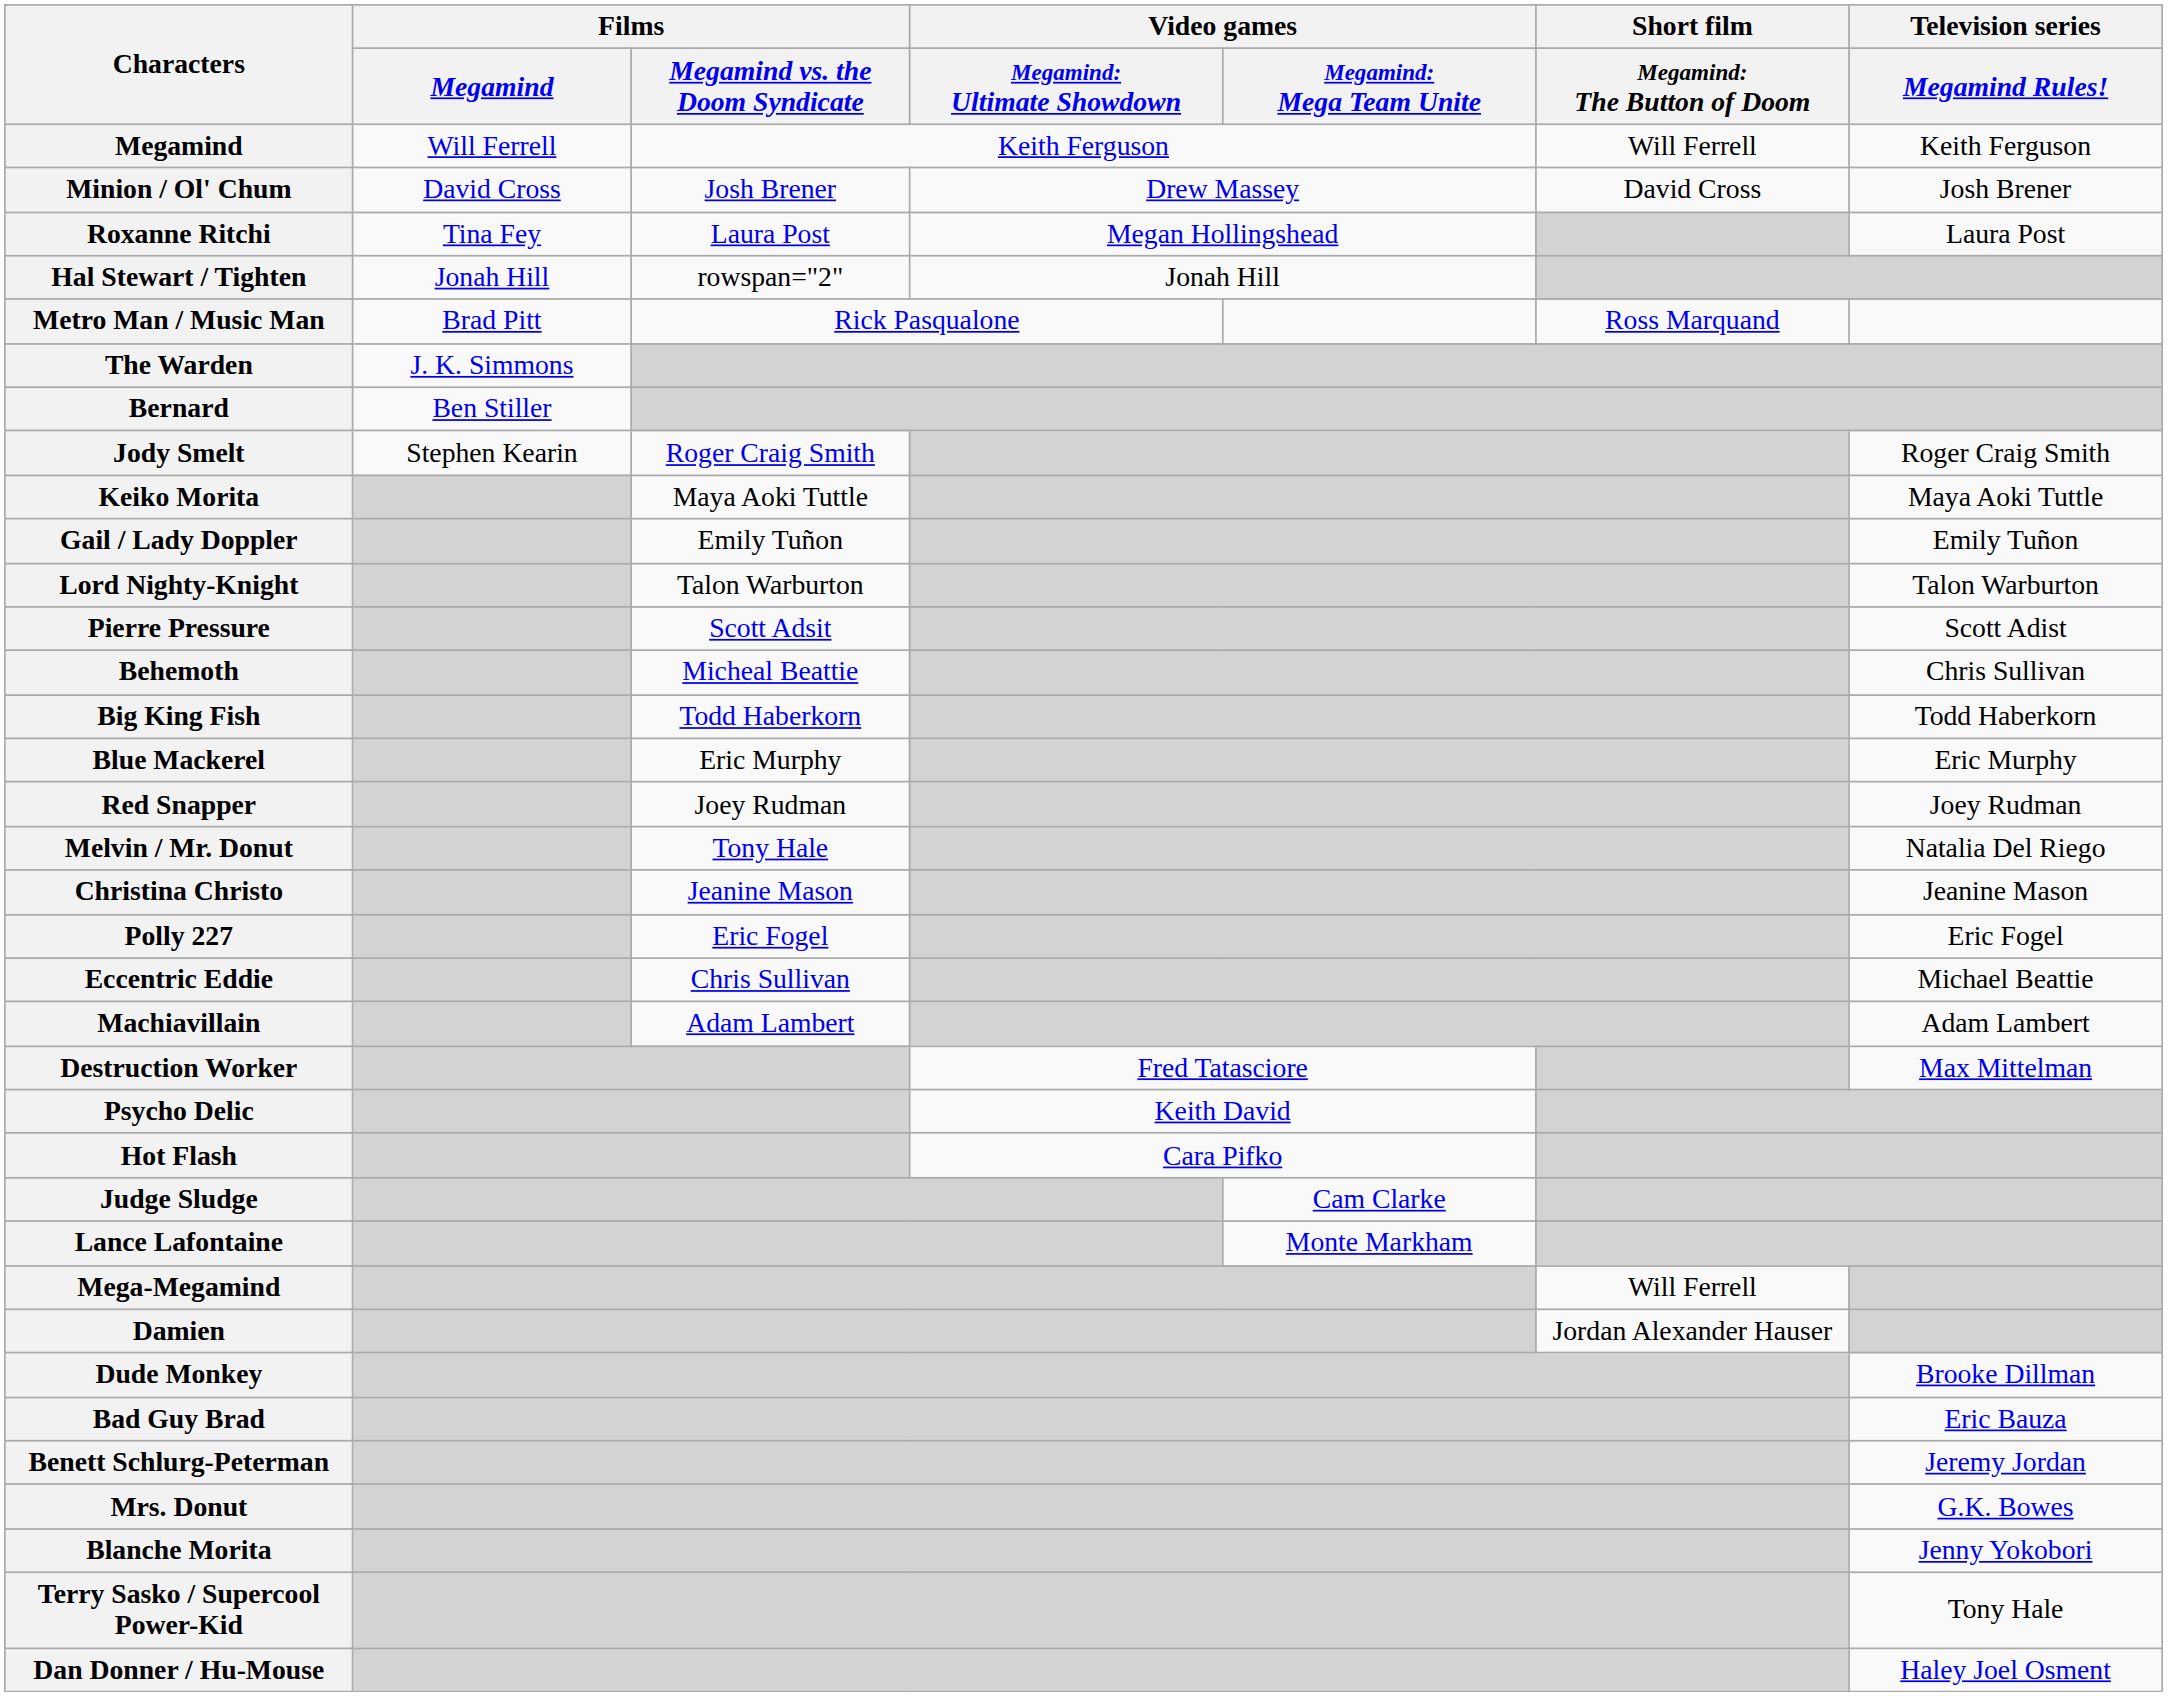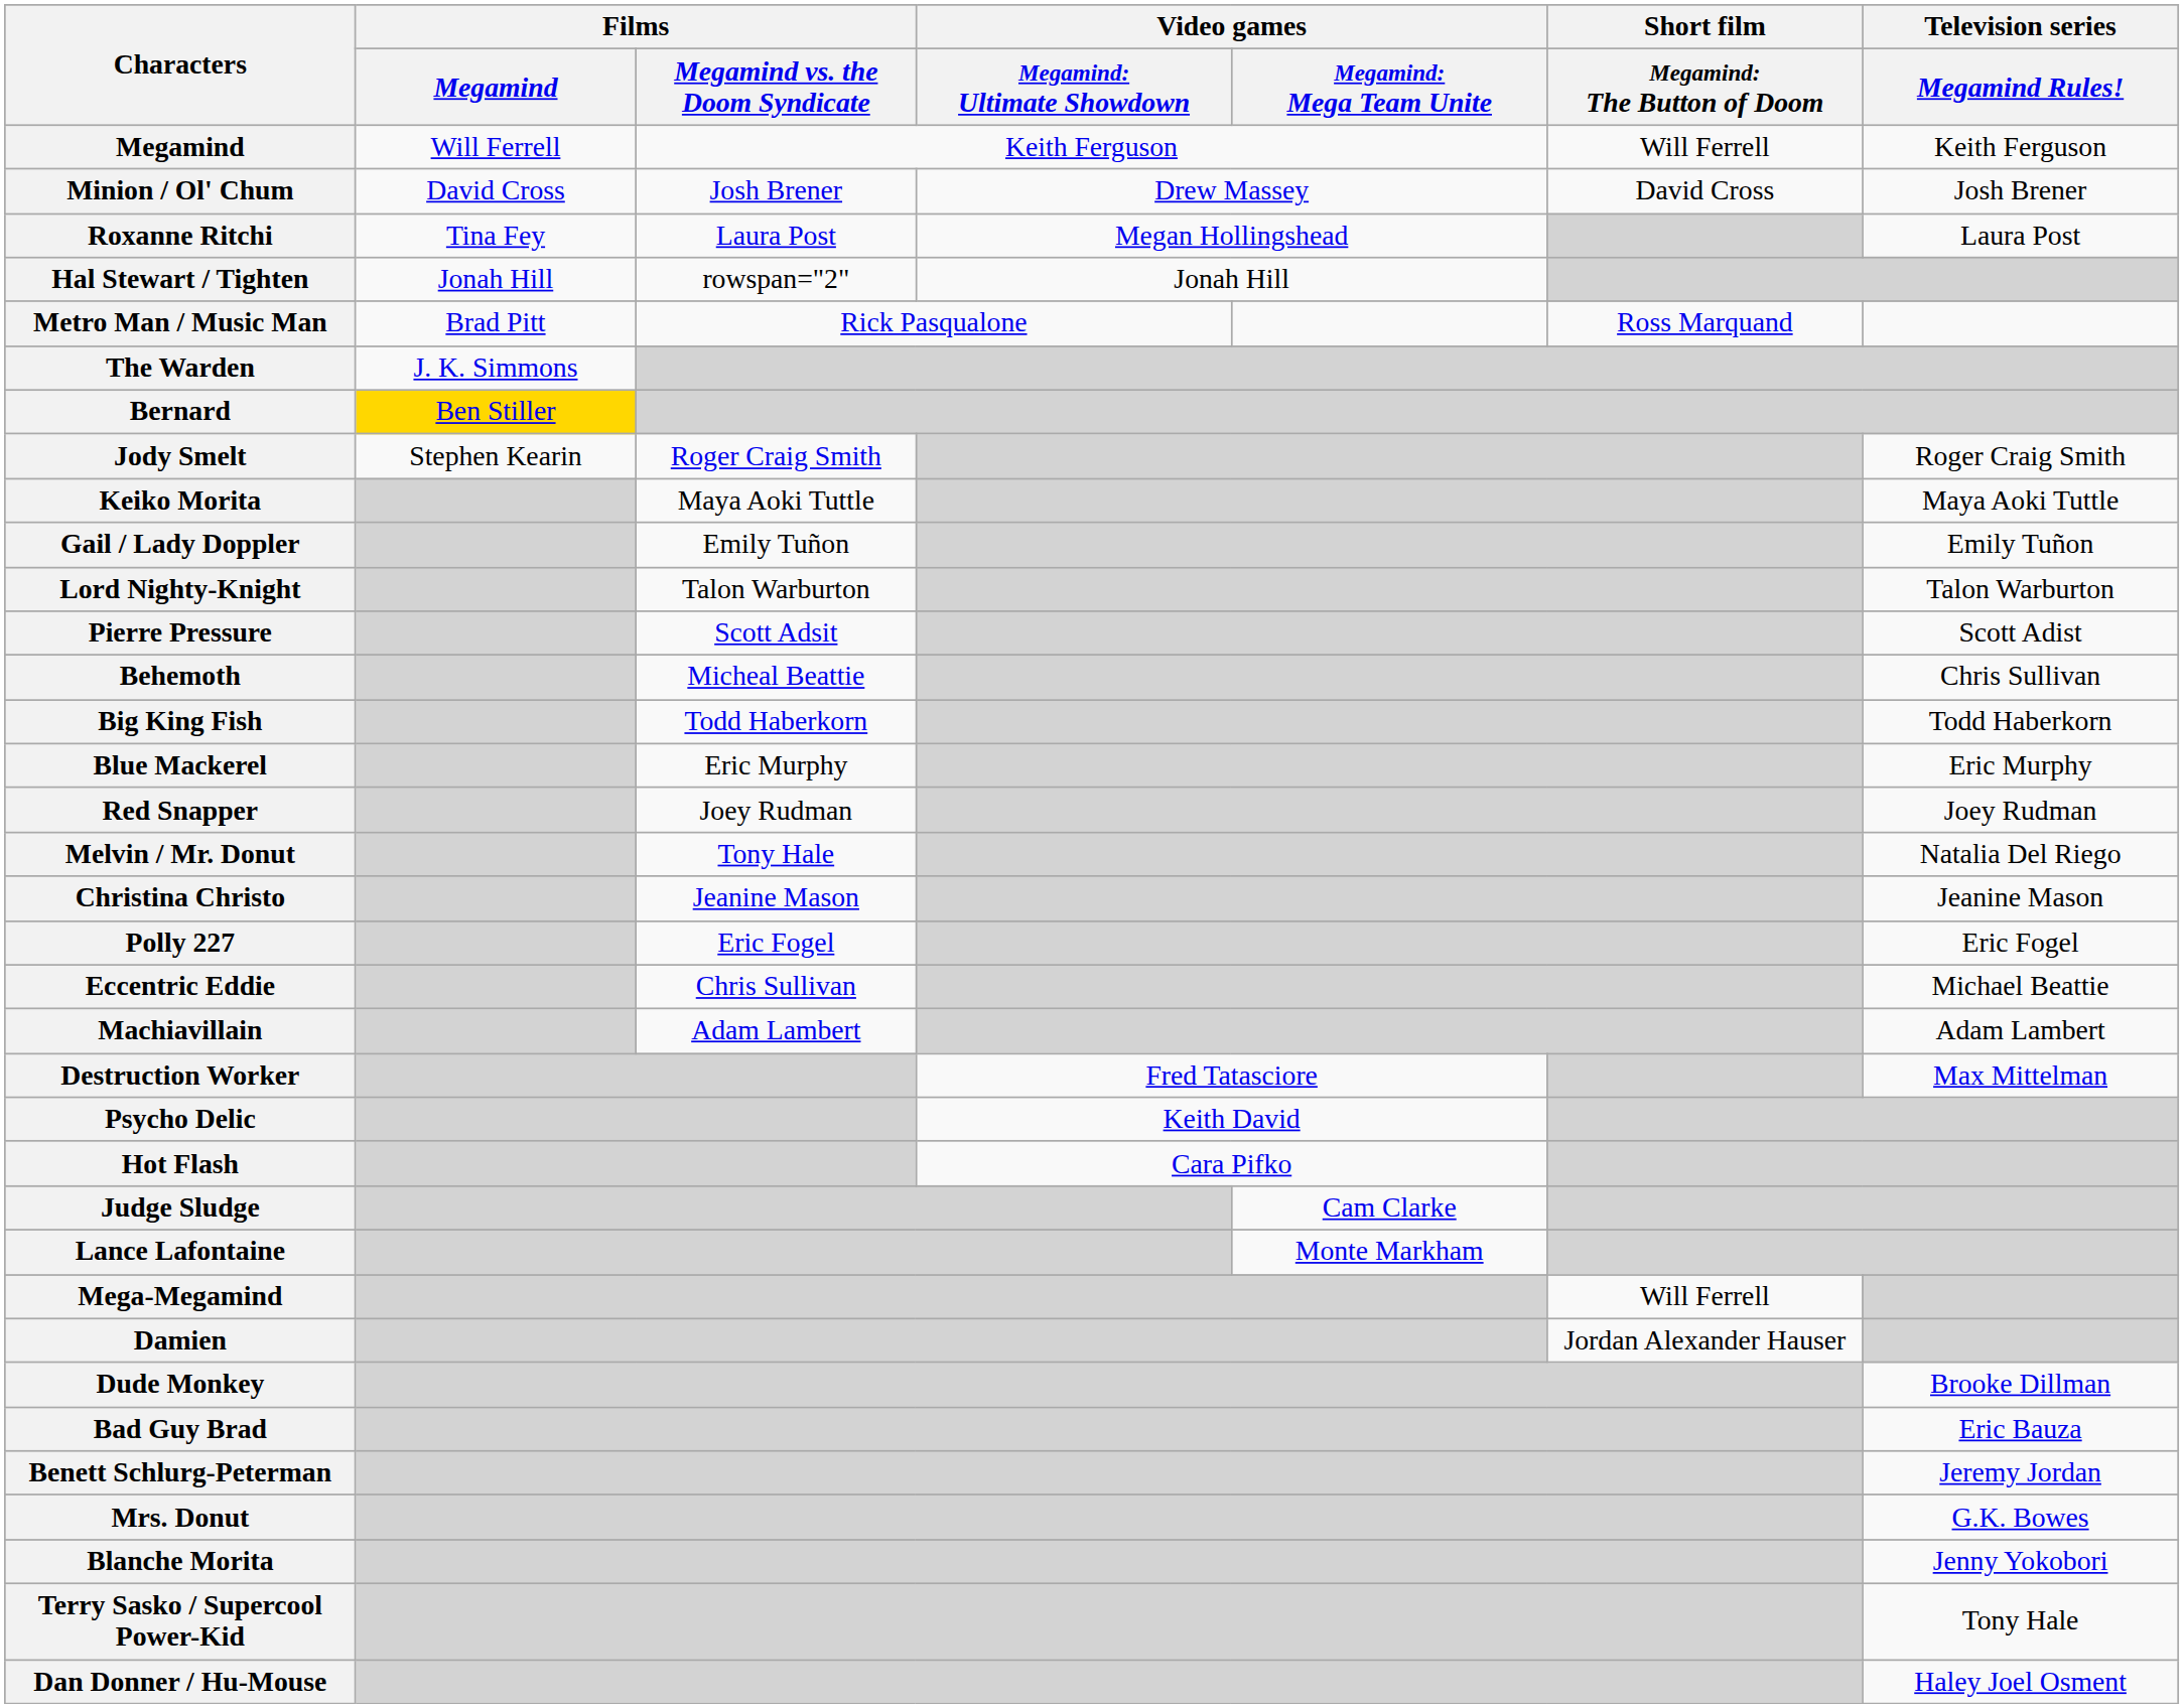Bernard | Films / Megamind: no background -> gold background
